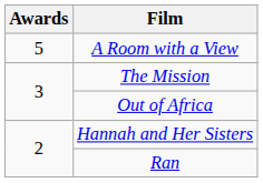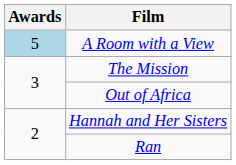A Room with a View | Awards: no background -> lightblue background
